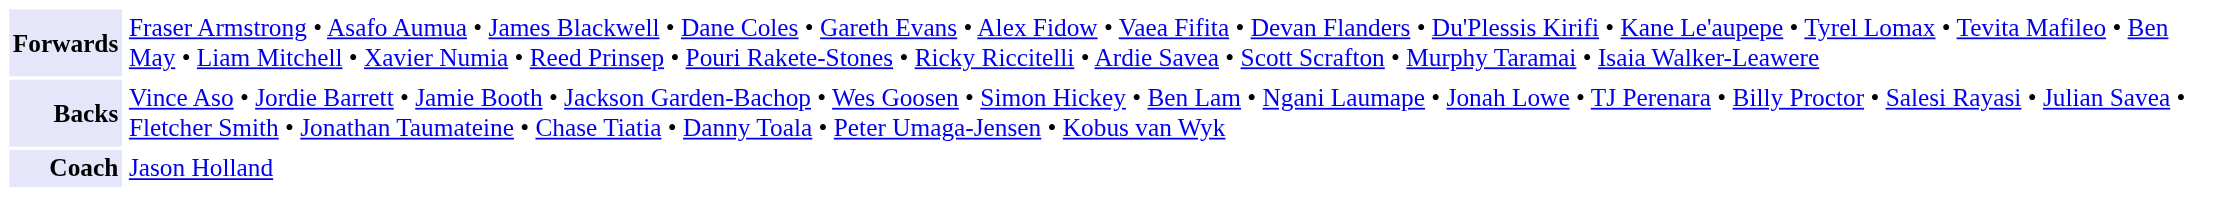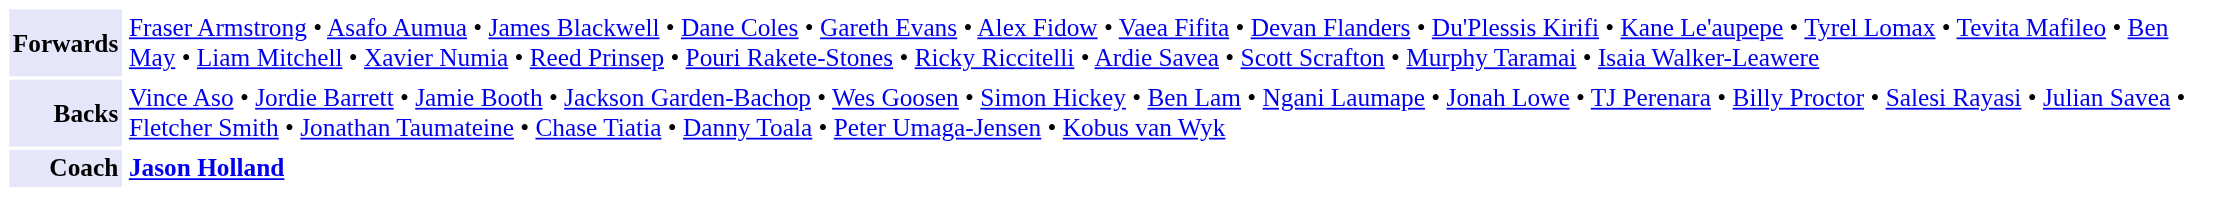Coach | column 2: normal -> bold
